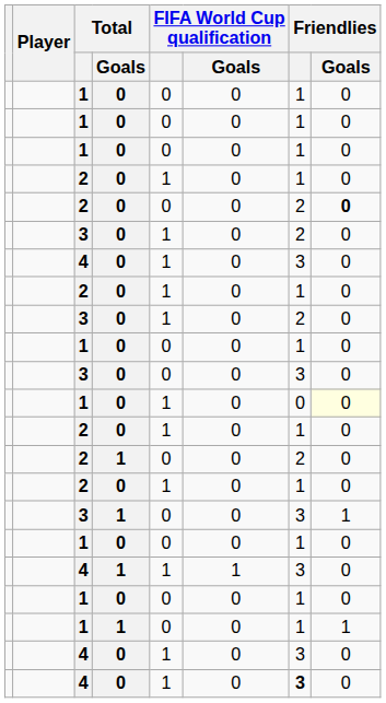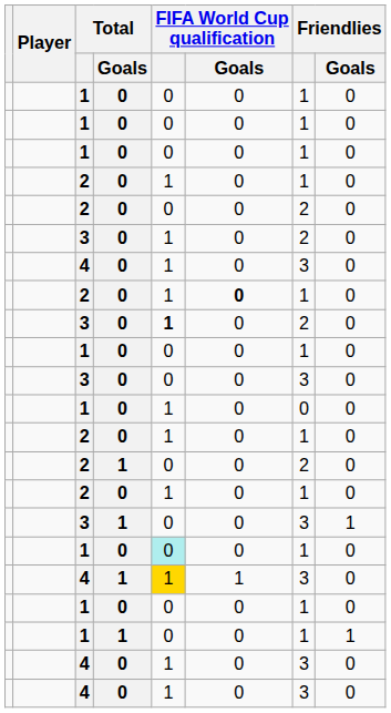row 7 | Friendlies / Goals: bold -> normal
row 10 | FIFA World Cup qualification / Goals: normal -> bold
row 11 | FIFA World Cup qualification: normal -> bold
row 14 | Friendlies / Goals: lightyellow background -> no background
row 19 | FIFA World Cup qualification: no background -> paleturquoise background
row 20 | FIFA World Cup qualification: no background -> gold background
row 24 | Friendlies: bold -> normal
